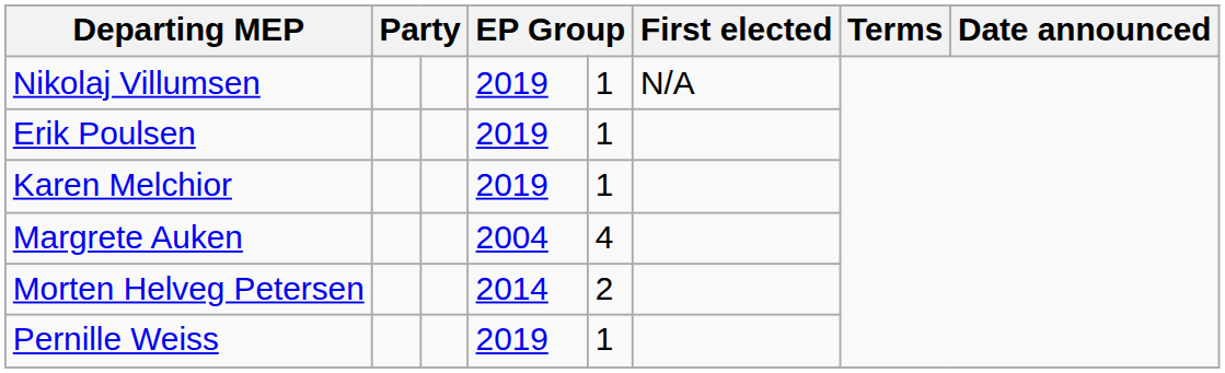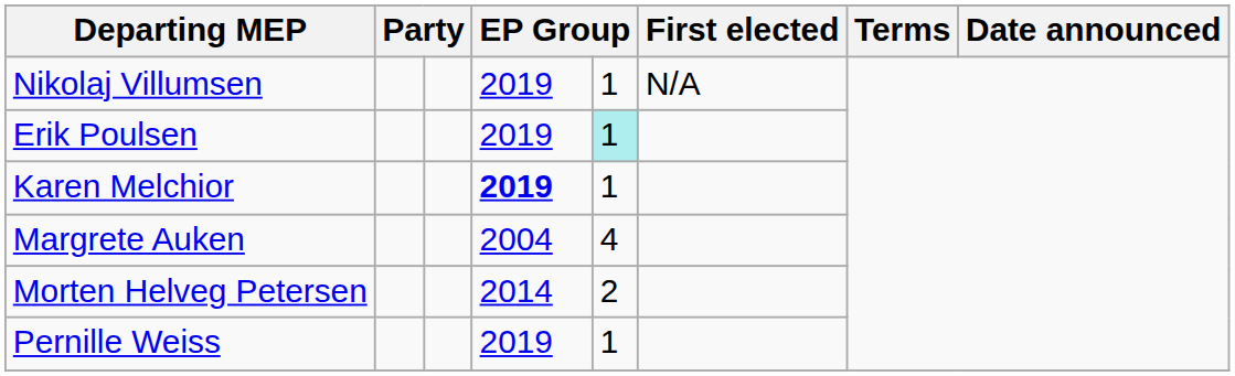Erik Poulsen | column 5: no background -> paleturquoise background
Karen Melchior | column 4: normal -> bold
